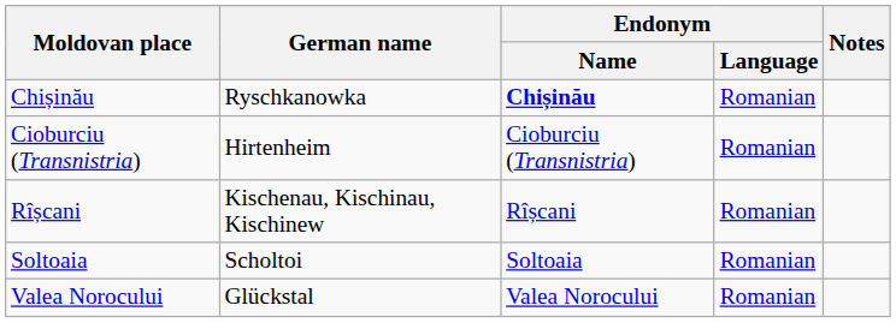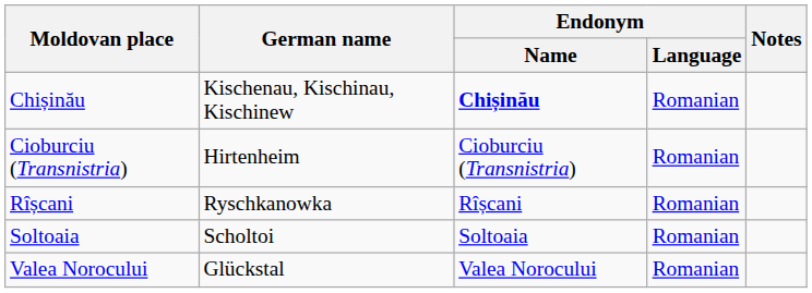row 3 | German name: Ryschkanowka -> Kischenau, Kischinau, Kischinew
row 5 | German name: Kischenau, Kischinau, Kischinew -> Ryschkanowka
